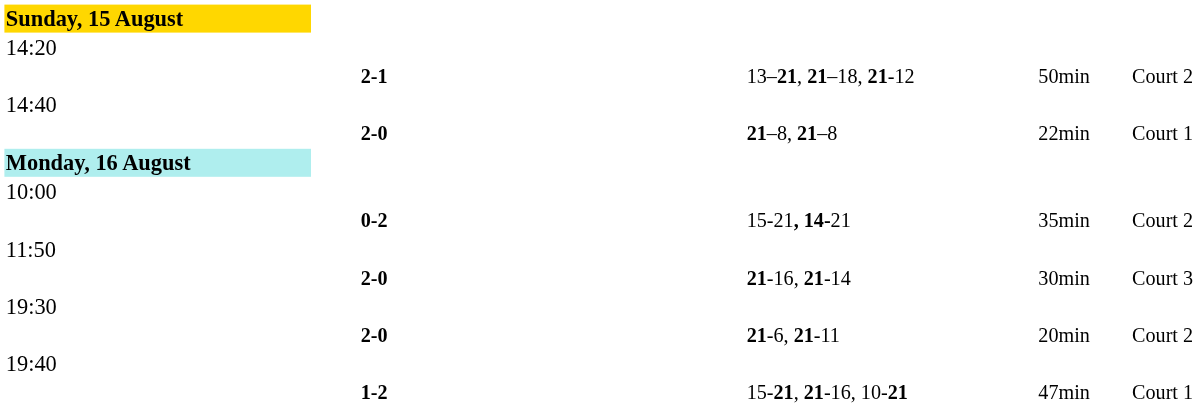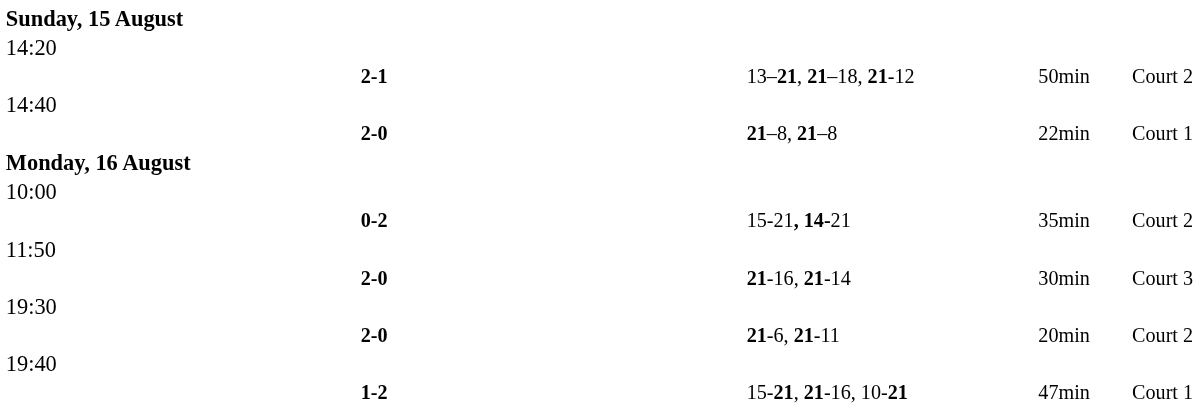Sunday, 15 August | column 1: gold background -> no background
Monday, 16 August | column 1: paleturquoise background -> no background
